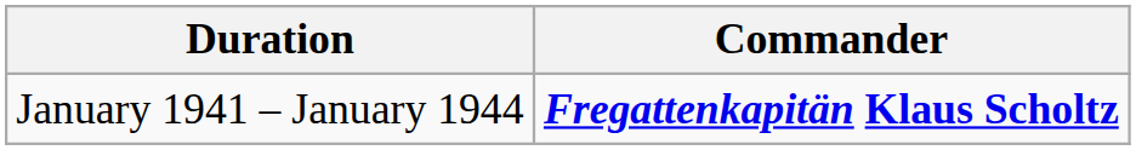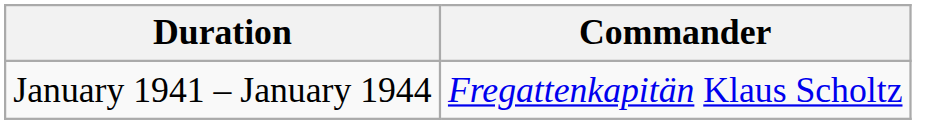January 1941 – January 1944 | Commander: bold -> normal
